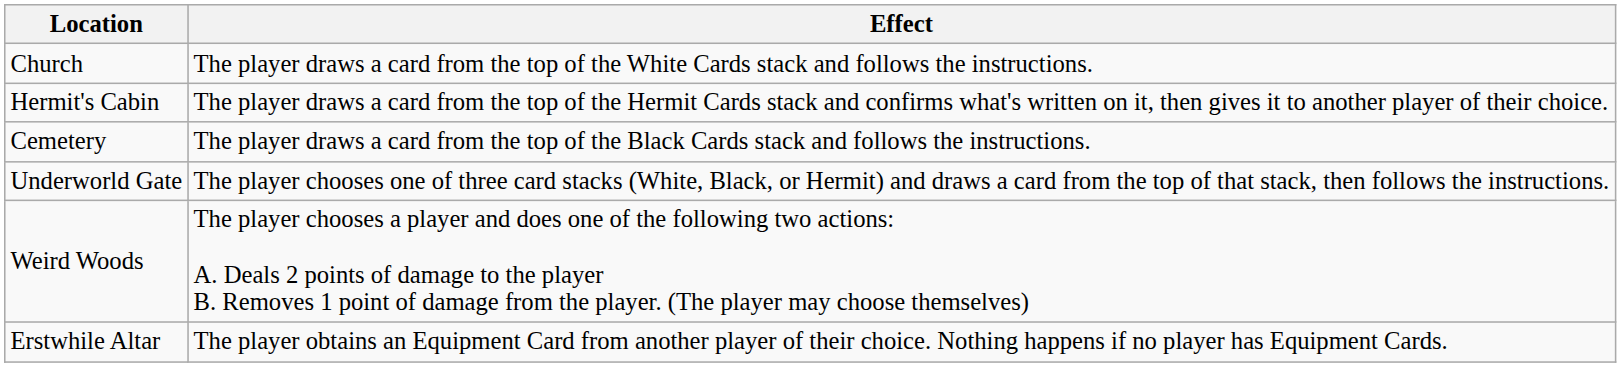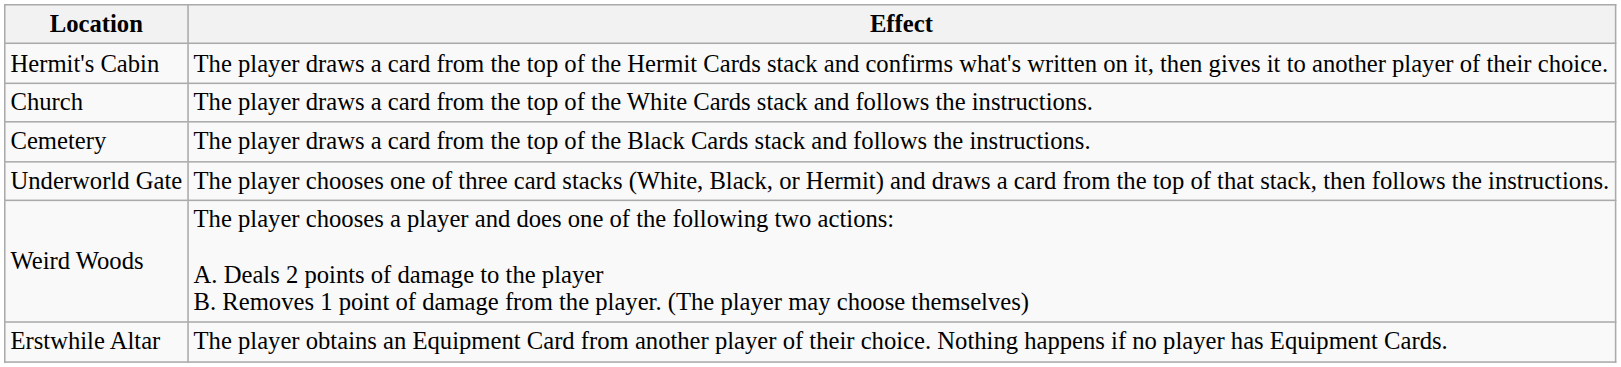rows swapped: Hermit's Cabin <-> Church
